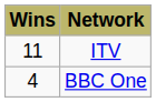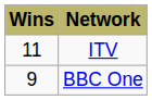BBC One | Wins: 4 -> 9
